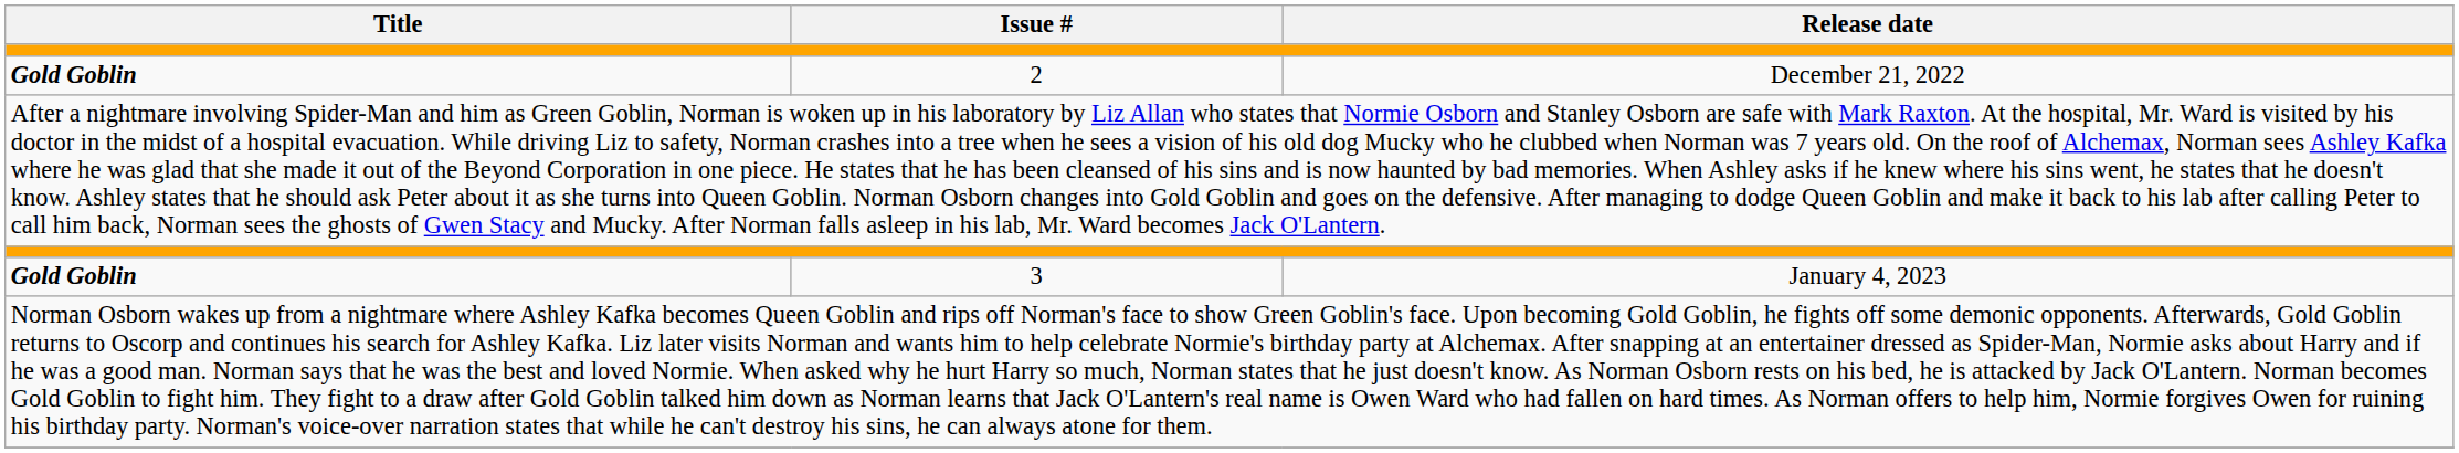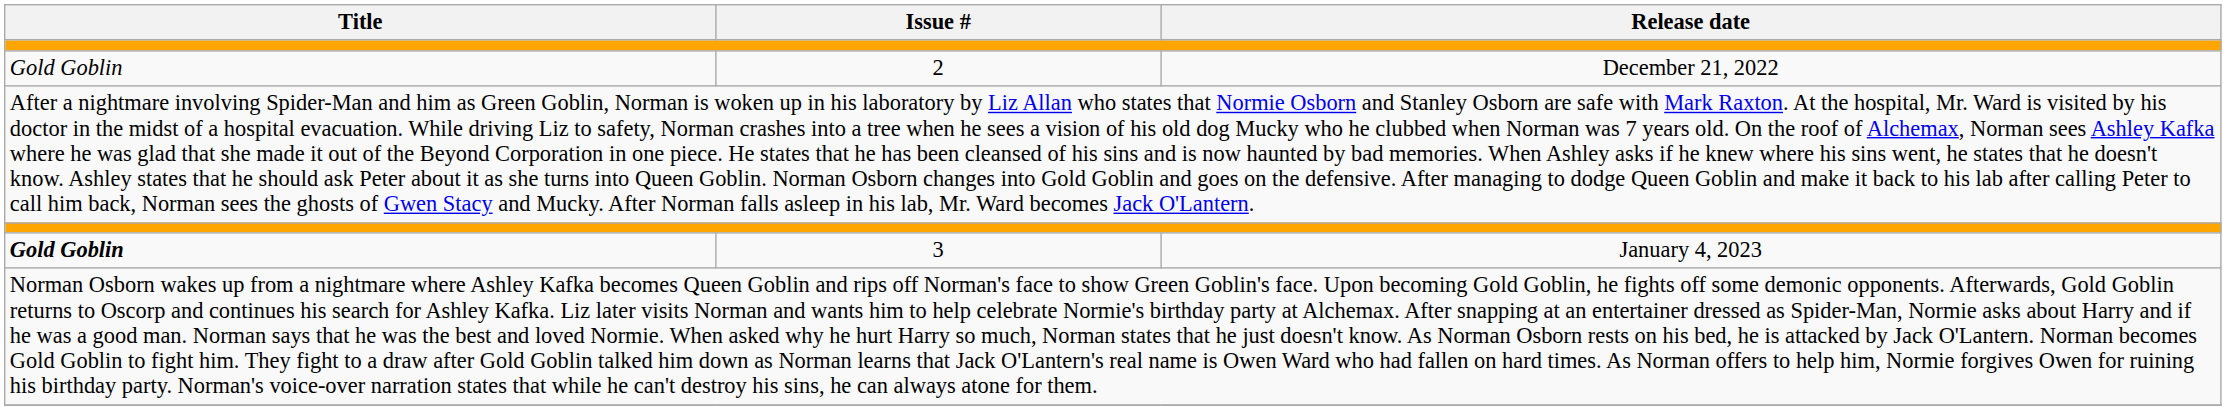2 | Title: bold -> normal
